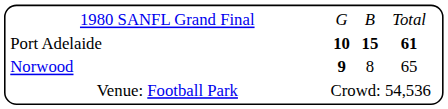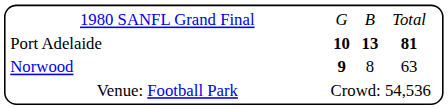Port Adelaide | column 3: 15 -> 13
Port Adelaide | column 4: 61 -> 81
Norwood | column 4: 65 -> 63
